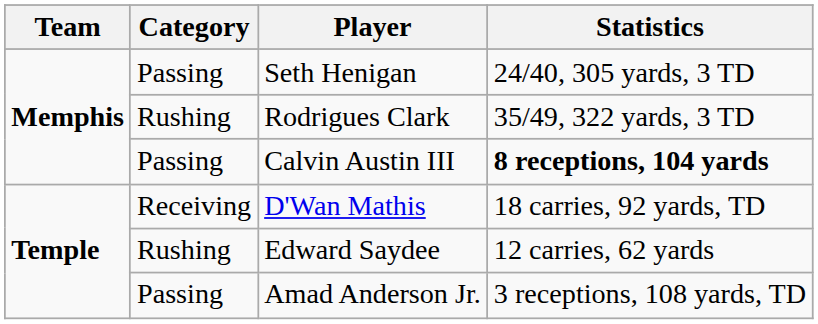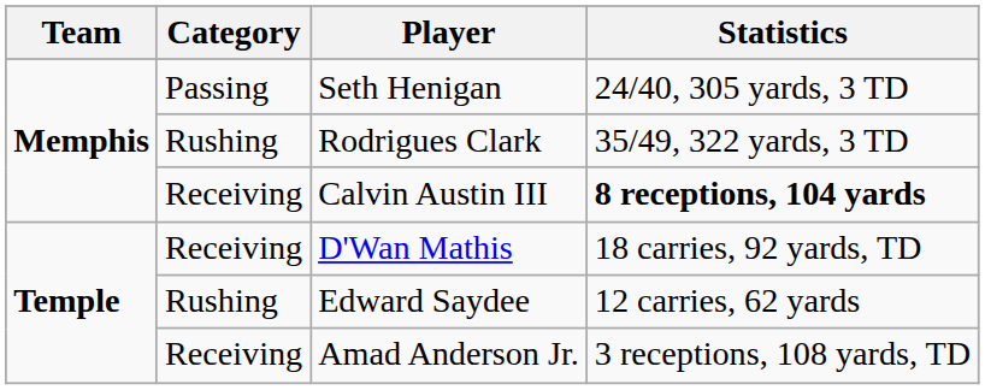Calvin Austin III | Category: Passing -> Receiving
Amad Anderson Jr. | Category: Passing -> Receiving
